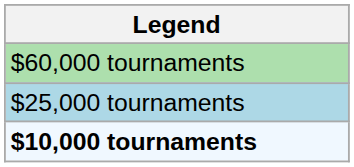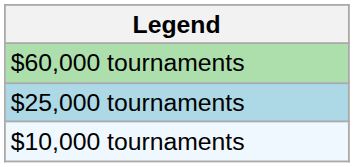row 4 | column 1: bold -> normal
